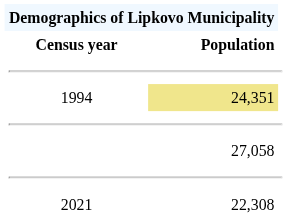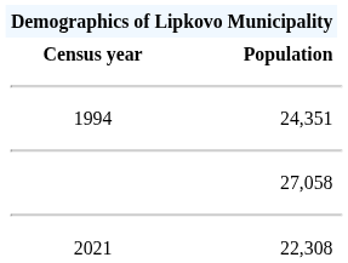24,351 | Demographics of Lipkovo Municipality / Population: khaki background -> no background
